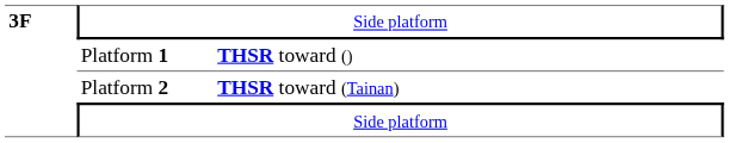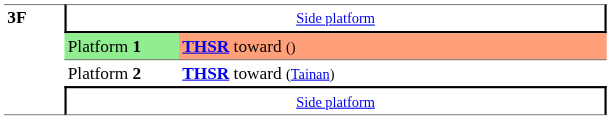Platform 1 | column 2: no background -> lightgreen background
Platform 1 | column 3: no background -> lightsalmon background
